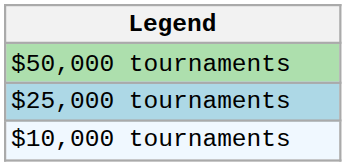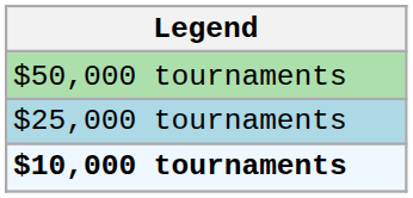row 4 | column 1: normal -> bold
